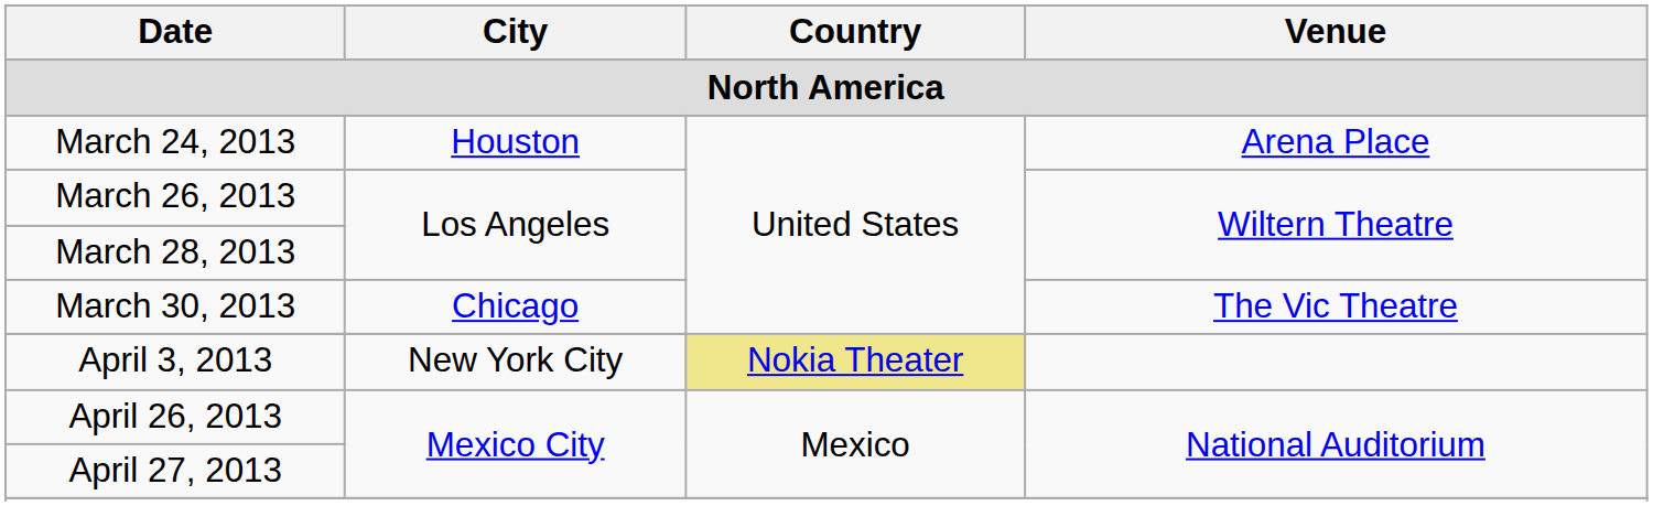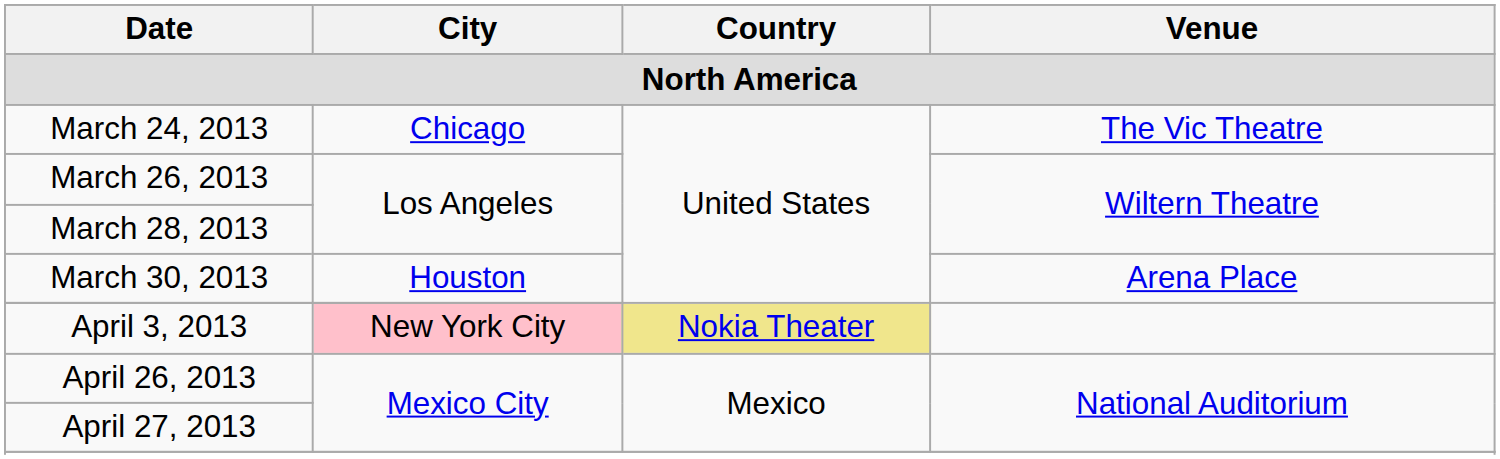March 24, 2013 | City: Houston -> Chicago
March 24, 2013 | Venue: Arena Place -> The Vic Theatre
March 30, 2013 | City: Chicago -> Houston
March 30, 2013 | Venue: The Vic Theatre -> Arena Place
April 3, 2013 | City: no background -> pink background
